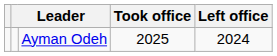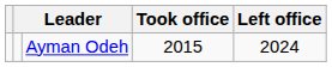Ayman Odeh | Took office: 2025 -> 2015
